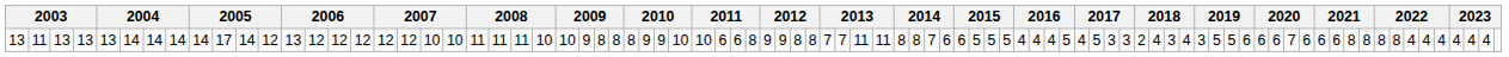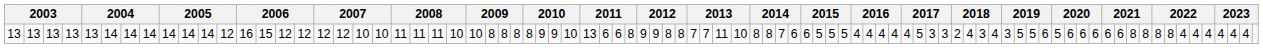row 2 | column 2: 11 -> 13
row 2 | column 10: 17 -> 14
row 2 | column 13: 13 -> 16
row 2 | column 14: 12 -> 15
row 2 | column 26: 9 -> 8
row 2 | column 33: 10 -> 13
row 2 | column 44: 11 -> 10
row 2 | column 56: 5 -> 4
row 2 | column 69: 6 -> 5
row 2 | column 71: 7 -> 6
